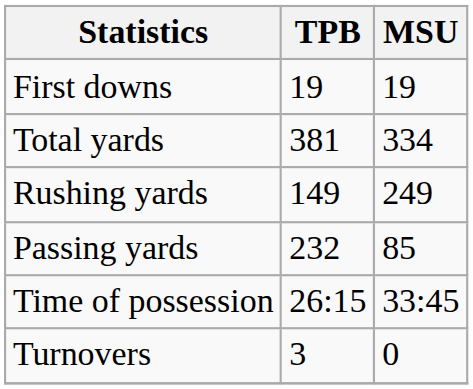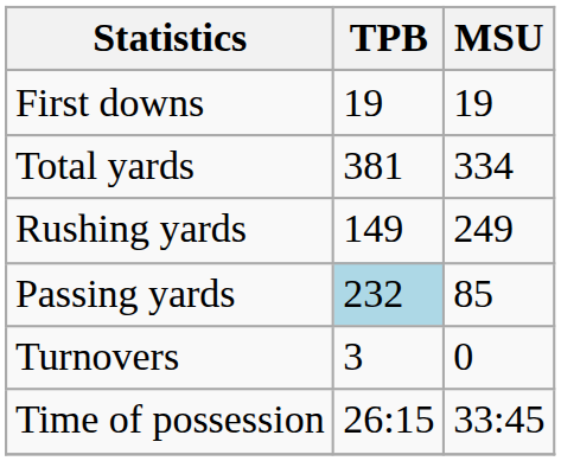Passing yards | TPB: no background -> lightblue background
rows swapped: Turnovers <-> Time of possession
